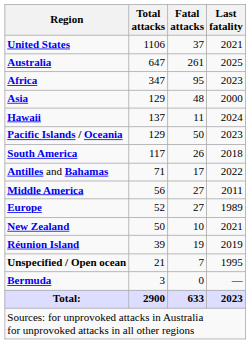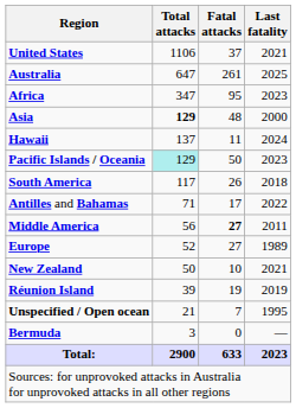Asia | Total attacks: normal -> bold
Pacific Islands / Oceania | Total attacks: no background -> paleturquoise background
Middle America | Fatal attacks: normal -> bold
